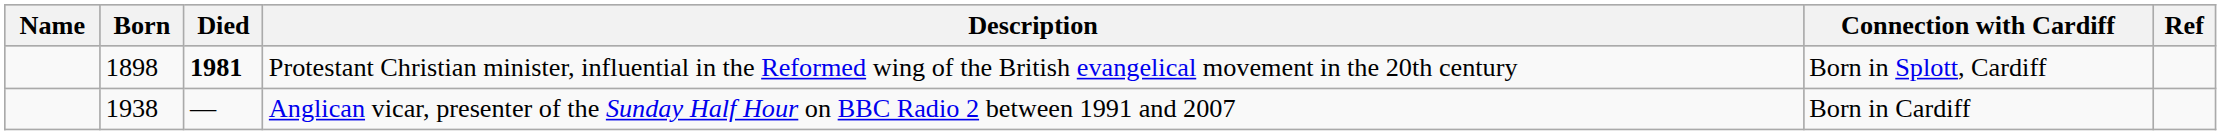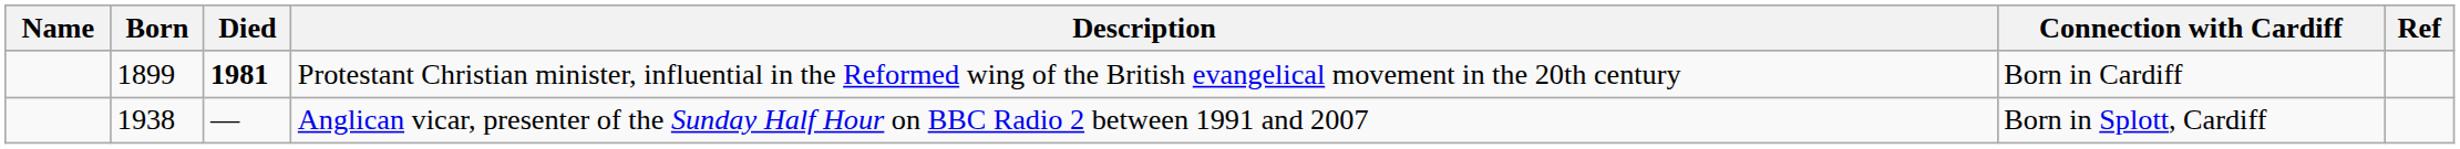row 2 | Born: 1898 -> 1899
row 2 | Connection with Cardiff: Born in Splott, Cardiff -> Born in Cardiff
row 3 | Connection with Cardiff: Born in Cardiff -> Born in Splott, Cardiff
